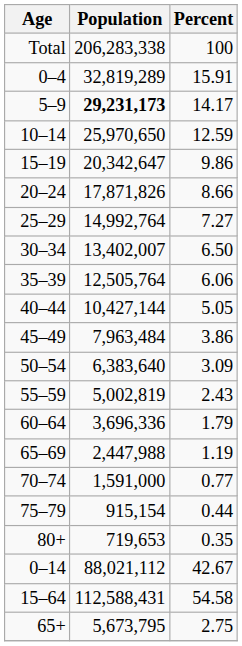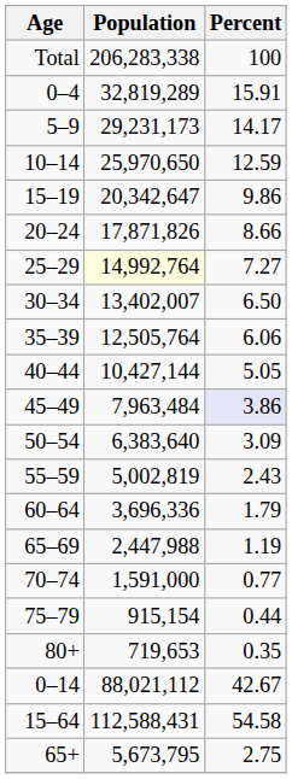5–9 | Population: bold -> normal
25–29 | Population: no background -> lightyellow background
45–49 | Percent: no background -> lavender background
